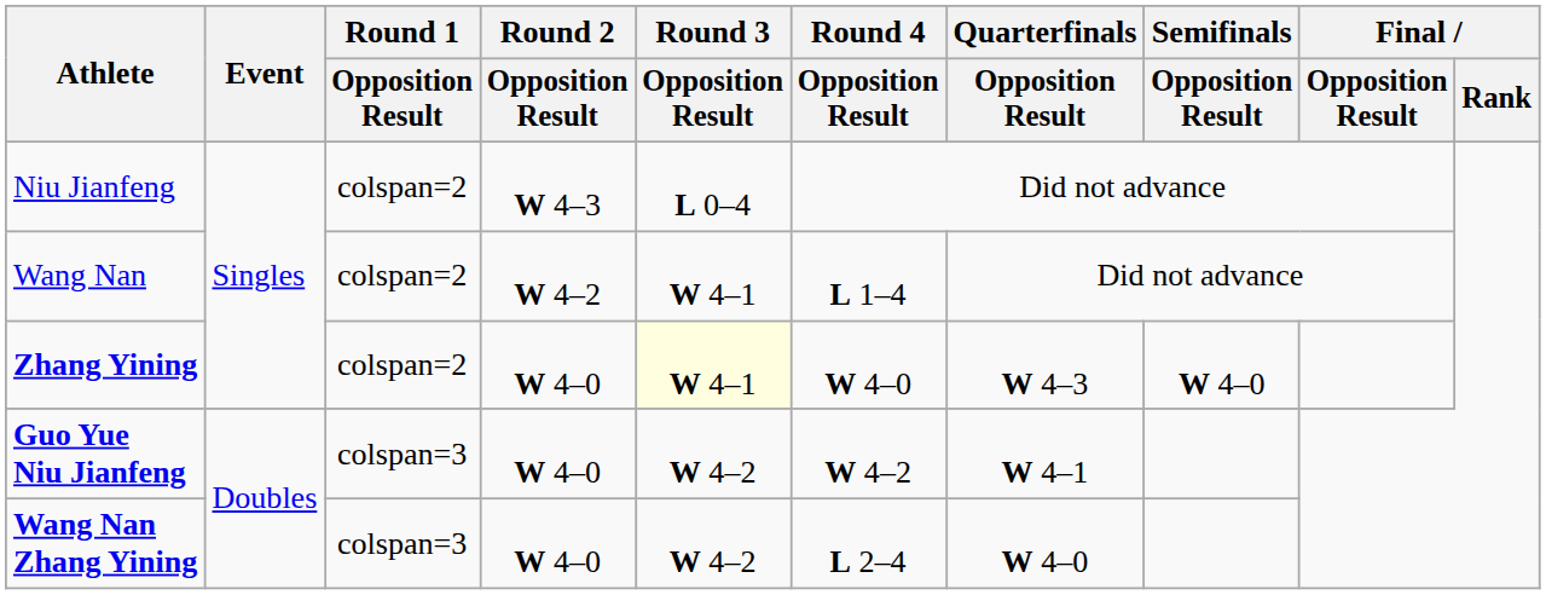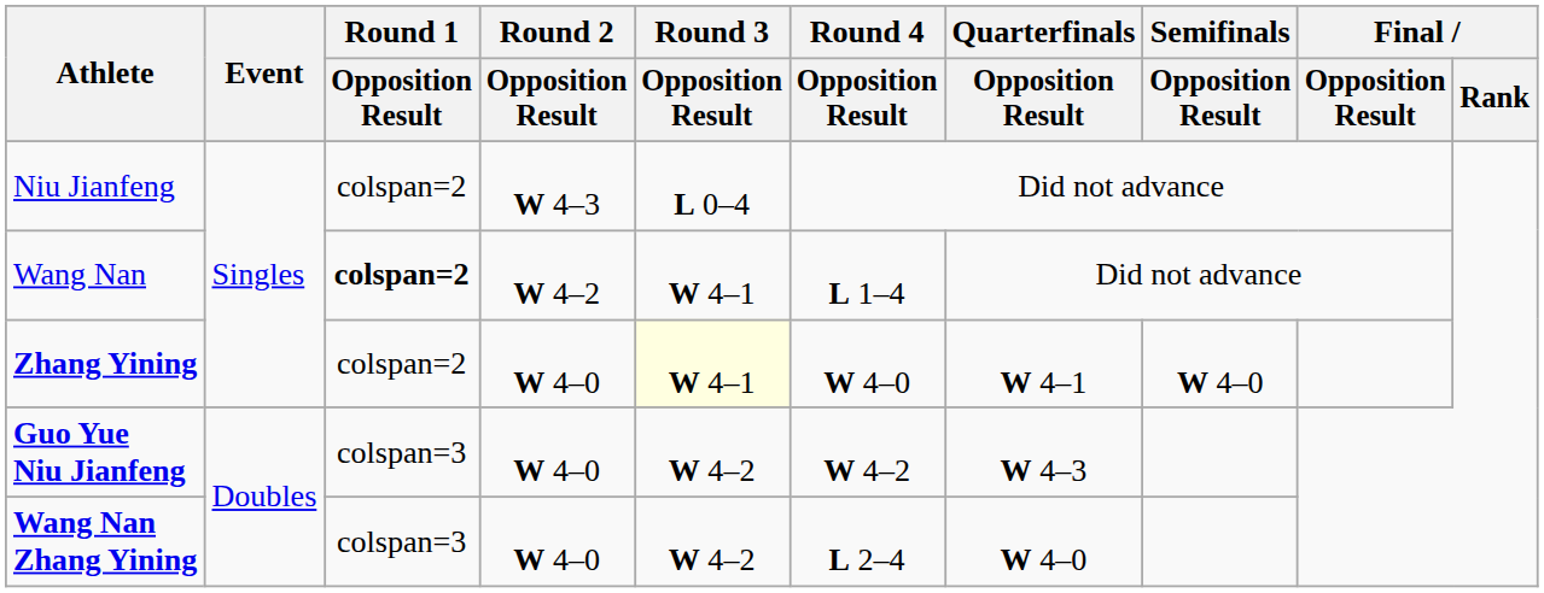Wang Nan | Round 1 / Opposition Result: normal -> bold
Zhang Yining | Quarterfinals / Opposition Result: W 4–3 -> W 4–1
Guo Yue Niu Jianfeng | Quarterfinals / Opposition Result: W 4–1 -> W 4–3
